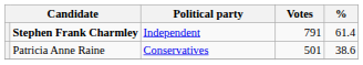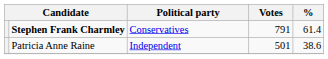Stephen Frank Charmley | Political party: Independent -> Conservatives
Patricia Anne Raine | Political party: Conservatives -> Independent
